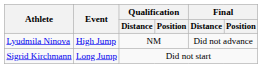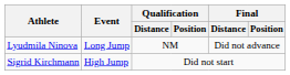Lyudmila Ninova | Event: High Jump -> Long Jump
Sigrid Kirchmann | Event: Long Jump -> High Jump
